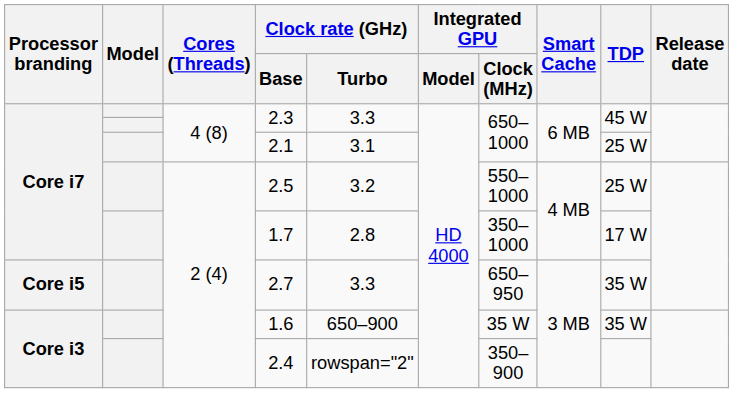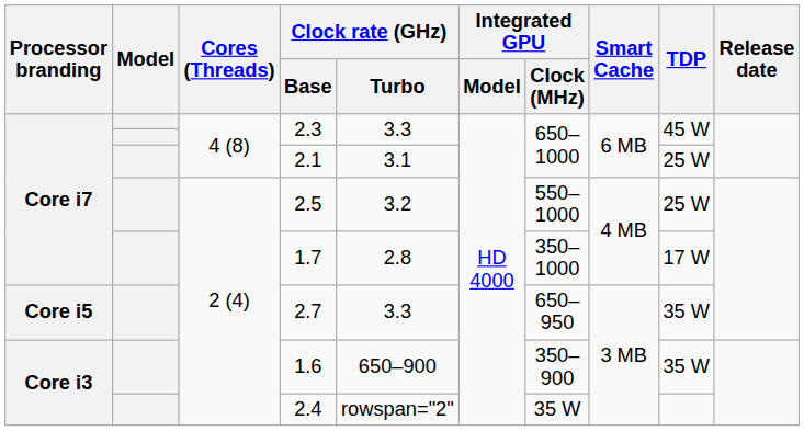1.6 | Integrated GPU / Clock (MHz): 35 W -> 350–900
2.4 | Integrated GPU / Clock (MHz): 350–900 -> 35 W
